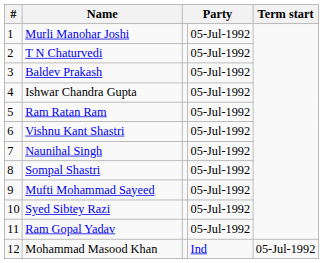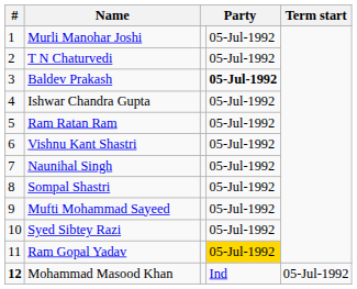Baldev Prakash | column 4: normal -> bold
Ram Gopal Yadav | column 4: no background -> gold background
Mohammad Masood Khan | #: normal -> bold
